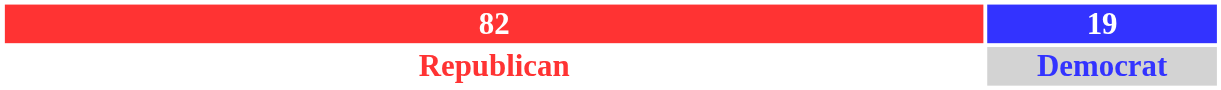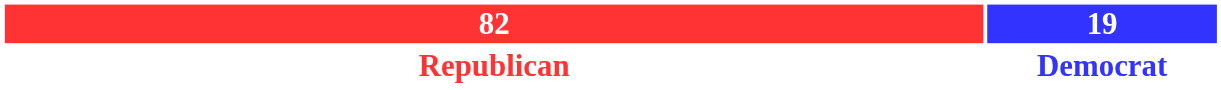Republican | column 2: lightgrey background -> no background
